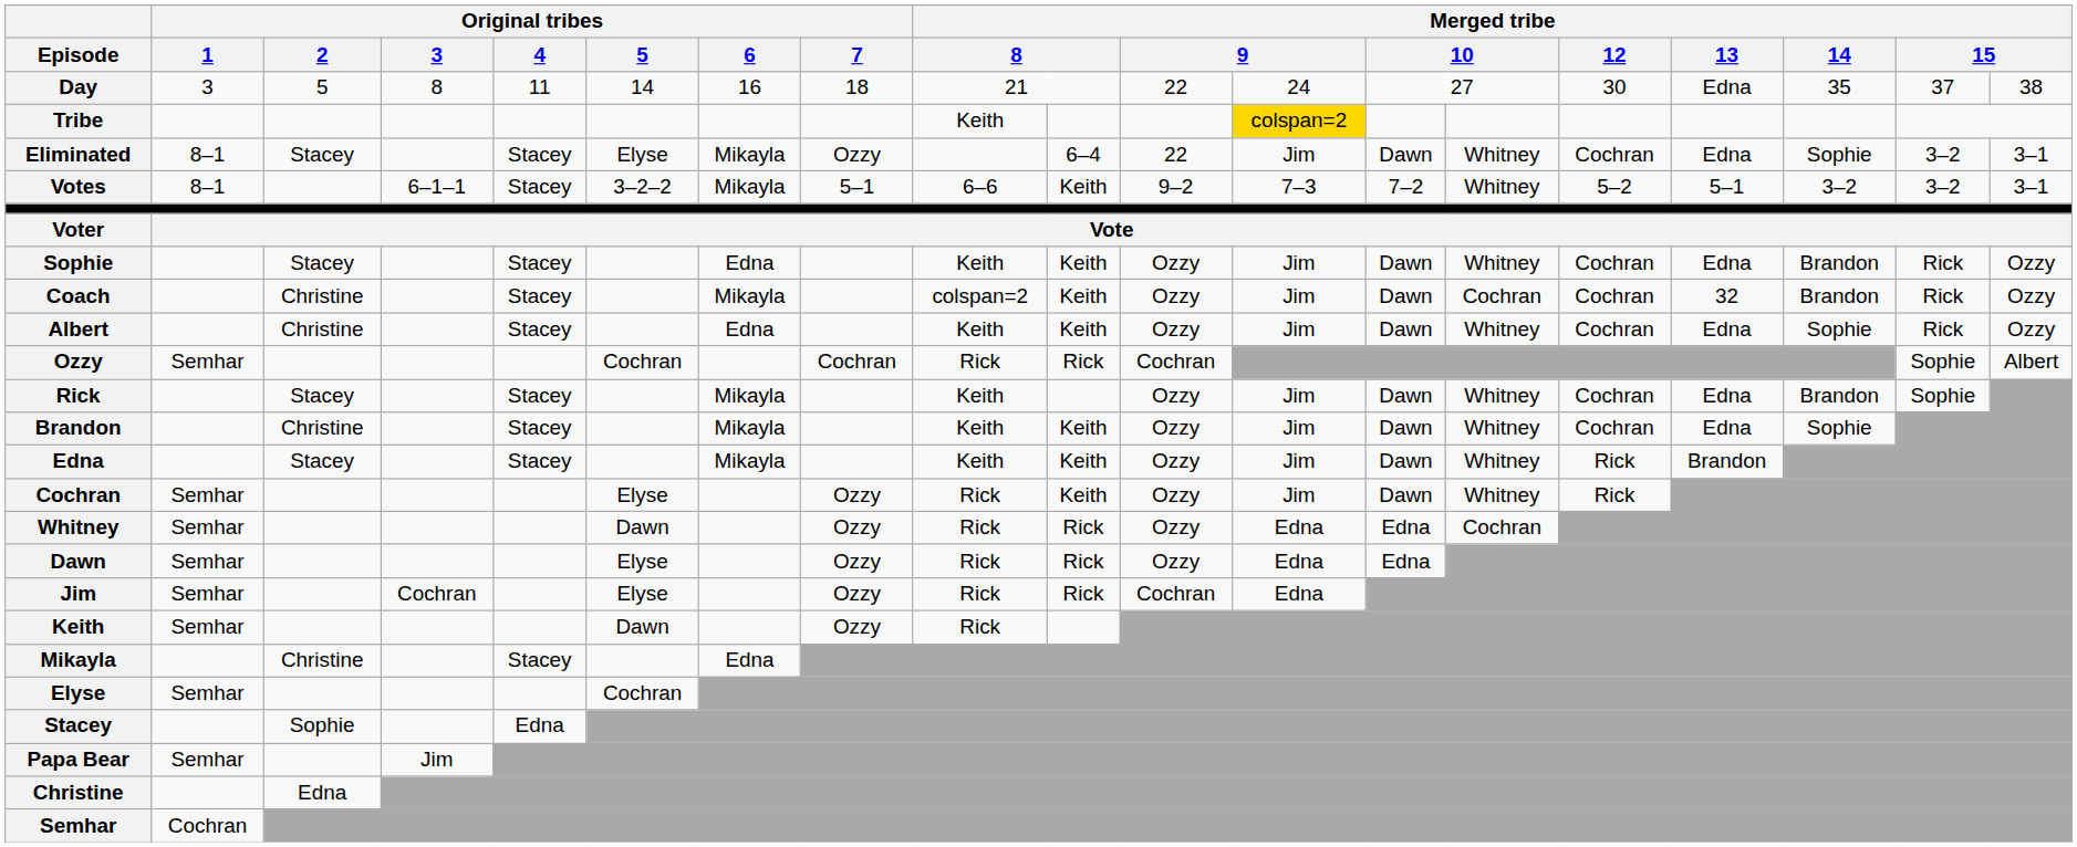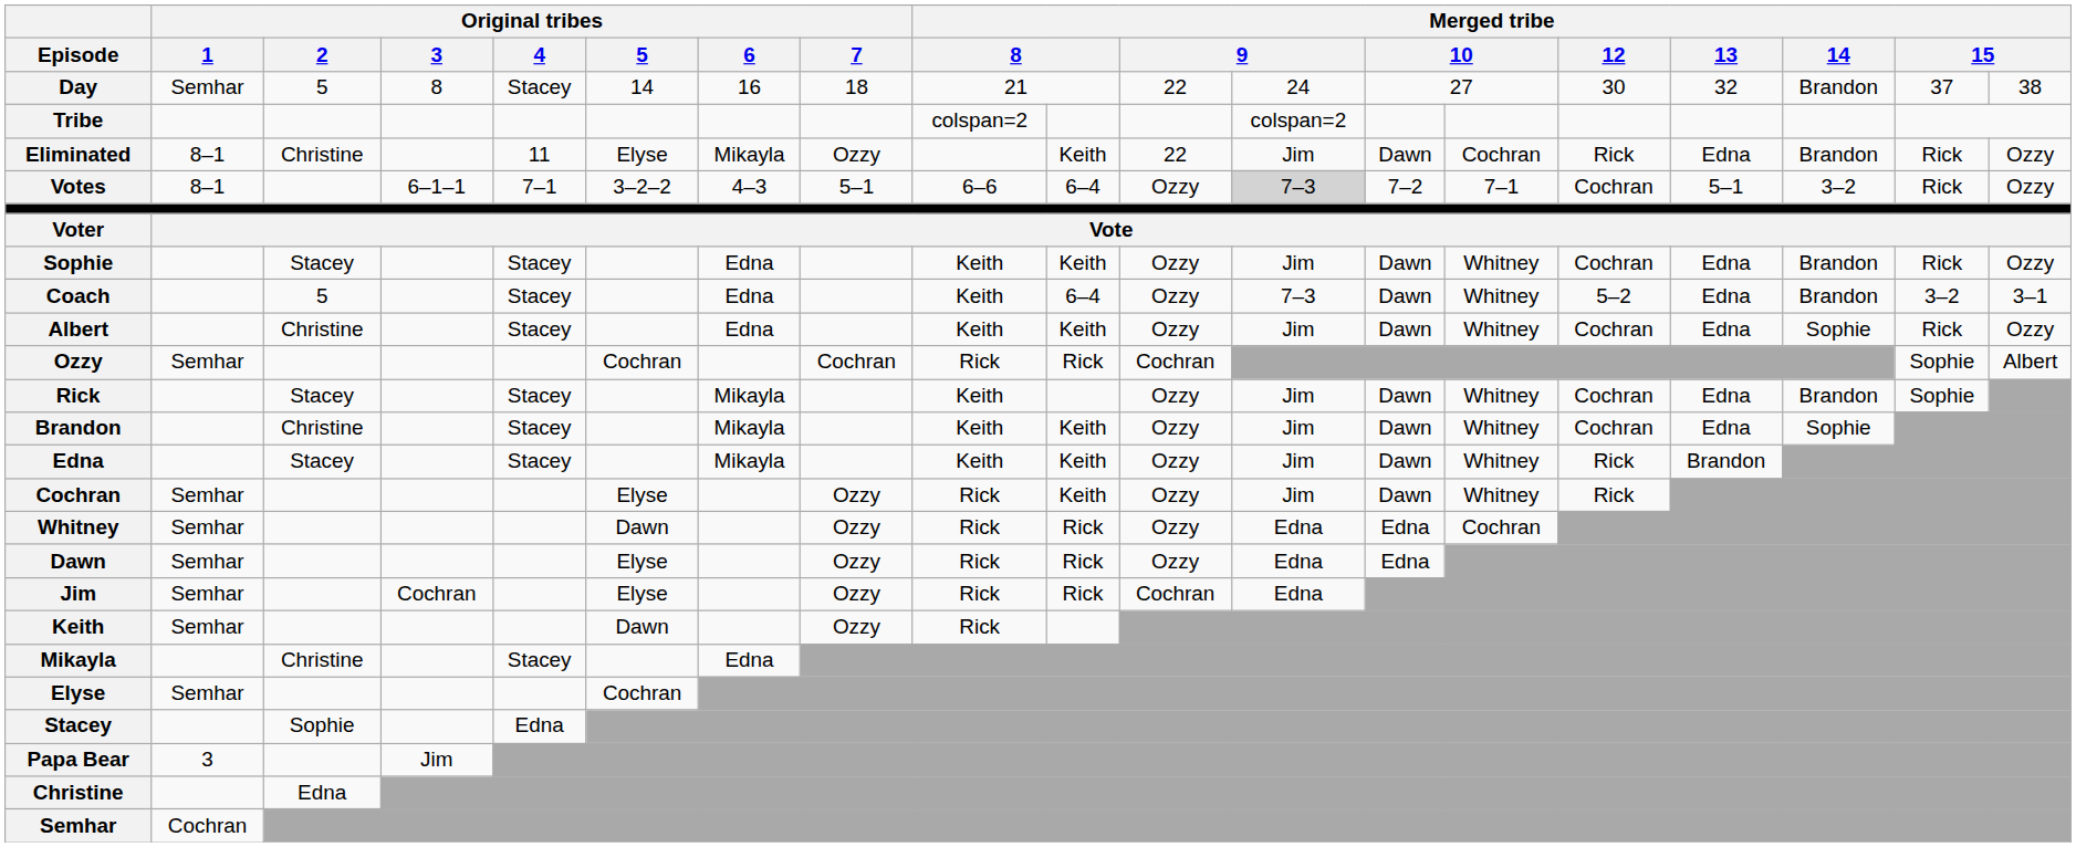Day | Original tribes / 1: 3 -> Semhar
Day | Original tribes / 4: 11 -> Stacey
Day | Merged tribe / 13: Edna -> 32
Day | Merged tribe / 14: 35 -> Brandon
Tribe | column 9: Keith -> colspan=2
Tribe | column 12: gold background -> no background
Eliminated | Original tribes / 2: Stacey -> Christine
Eliminated | Original tribes / 4: Stacey -> 11
Eliminated | column 10: 6–4 -> Keith
Eliminated | column 14: Whitney -> Cochran
Eliminated | Merged tribe / 12: Cochran -> Rick
Eliminated | Merged tribe / 14: Sophie -> Brandon
Eliminated | column 18: 3–2 -> Rick
Eliminated | column 19: 3–1 -> Ozzy
Votes | Original tribes / 4: Stacey -> 7–1
Votes | Original tribes / 6: Mikayla -> 4–3
Votes | column 10: Keith -> 6–4
Votes | column 11: 9–2 -> Ozzy
Votes | column 12: no background -> lightgrey background
Votes | column 14: Whitney -> 7–1
Votes | Merged tribe / 12: 5–2 -> Cochran
Votes | column 18: 3–2 -> Rick
Votes | column 19: 3–1 -> Ozzy
Coach | Original tribes / 2: Christine -> 5
Coach | Original tribes / 6: Mikayla -> Edna
Coach | column 9: colspan=2 -> Keith
Coach | column 10: Keith -> 6–4
Coach | column 12: Jim -> 7–3
Coach | column 14: Cochran -> Whitney
Coach | Merged tribe / 12: Cochran -> 5–2
Coach | Merged tribe / 13: 32 -> Edna
Coach | column 18: Rick -> 3–2
Coach | column 19: Ozzy -> 3–1
Papa Bear | Original tribes / 1: Semhar -> 3
